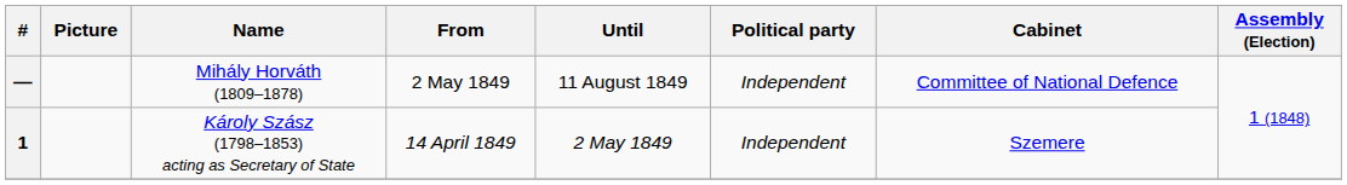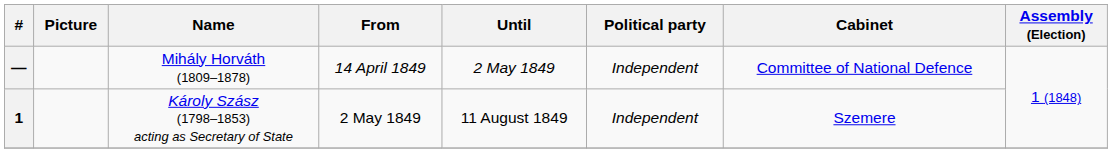— | From: 2 May 1849 -> 14 April 1849
— | Until: 11 August 1849 -> 2 May 1849
1 | From: 14 April 1849 -> 2 May 1849
1 | Until: 2 May 1849 -> 11 August 1849
